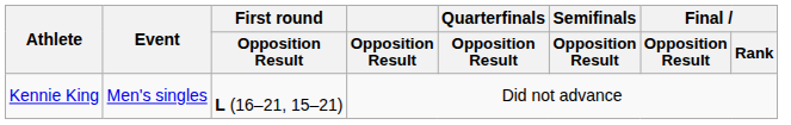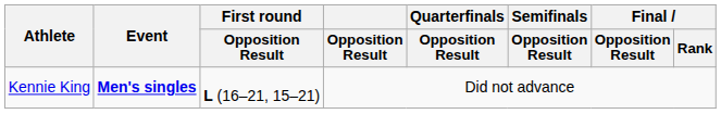Kennie King | Event: normal -> bold
